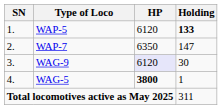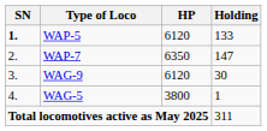WAP-5 | SN: normal -> bold
WAP-5 | Holding: bold -> normal
WAG-9 | HP: lavender background -> no background
WAG-5 | HP: bold -> normal
